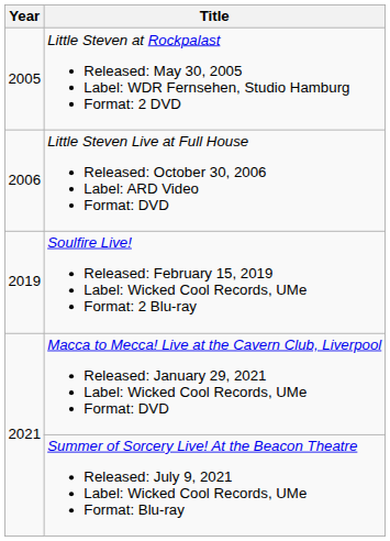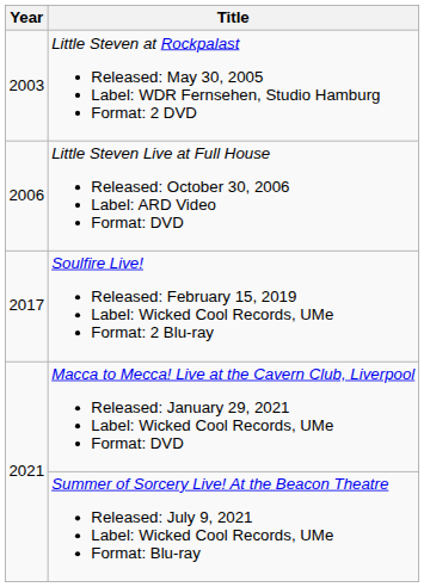row 2 | Year: 2005 -> 2003
row 4 | Year: 2019 -> 2017
